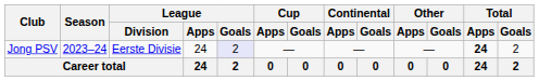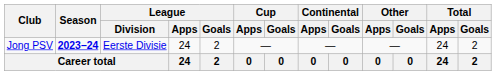Jong PSV | Season: normal -> bold
Jong PSV | League / Goals: lavender background -> no background
Jong PSV | Total / Apps: bold -> normal
